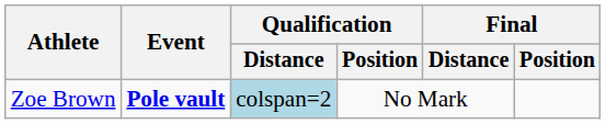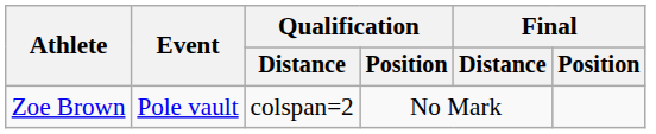Zoe Brown | Event: bold -> normal
Zoe Brown | Qualification / Distance: lightblue background -> no background
